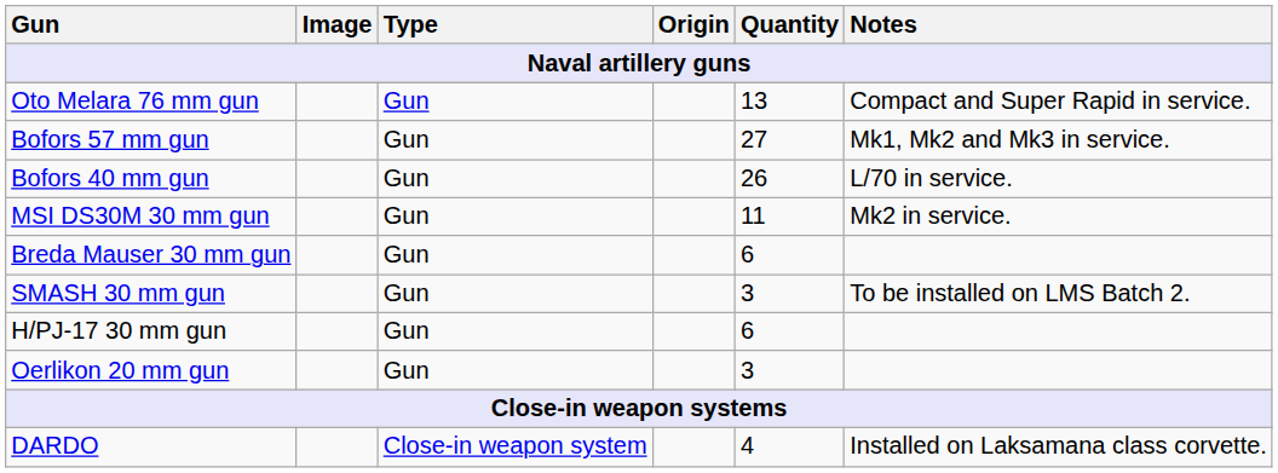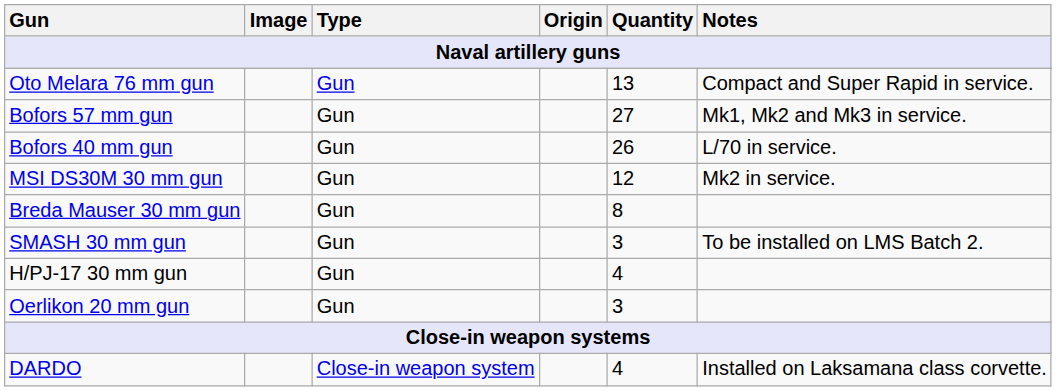MSI DS30M 30 mm gun | Quantity: 11 -> 12
Breda Mauser 30 mm gun | Quantity: 6 -> 8
H/PJ-17 30 mm gun | Quantity: 6 -> 4
